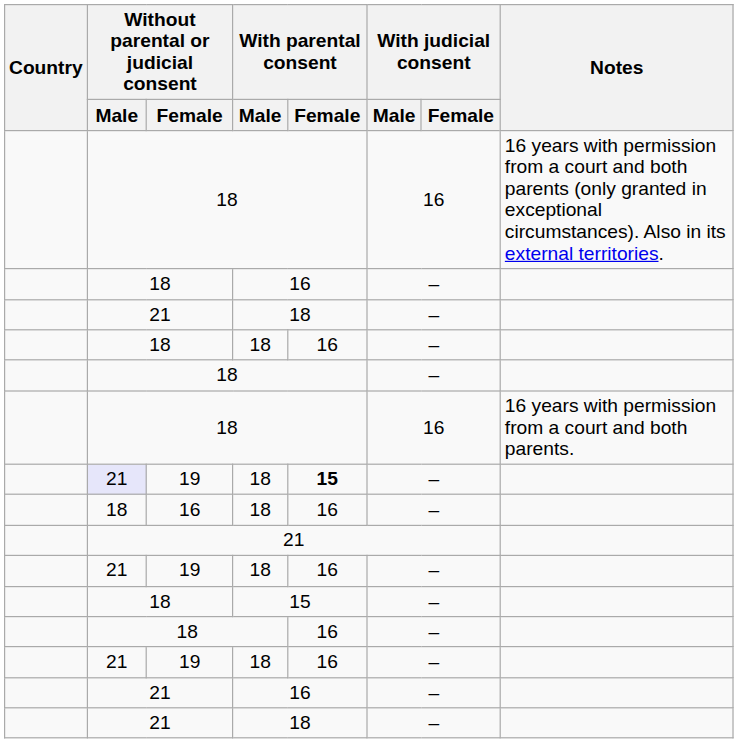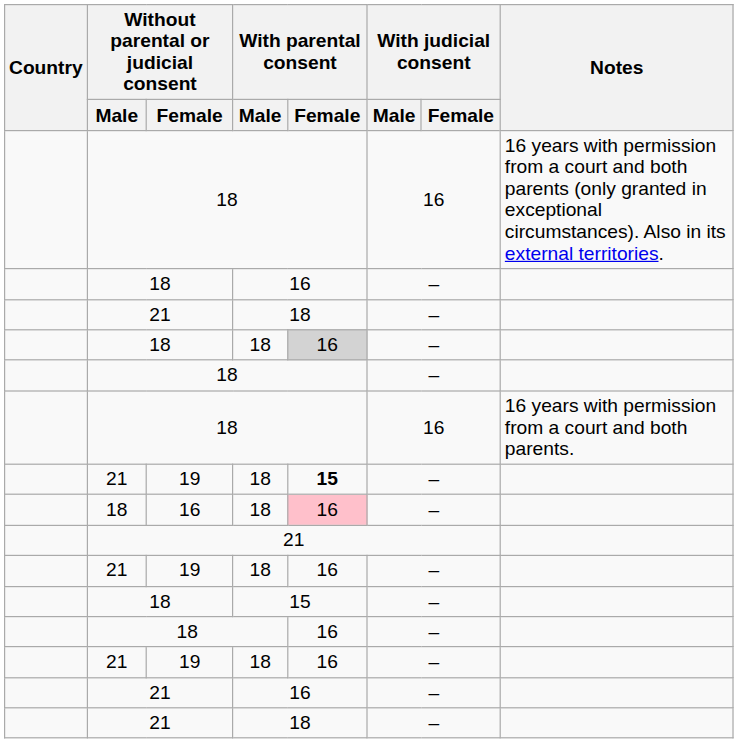row 6 | With parental consent / Female: no background -> lightgrey background
row 9 | Without parental or judicial consent / Male: lavender background -> no background
row 10 | With parental consent / Female: no background -> pink background
